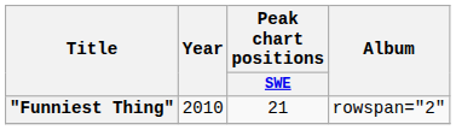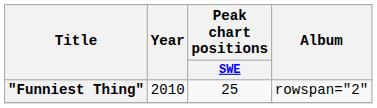"Funniest Thing" | Peak chart positions / SWE: 21 -> 25
